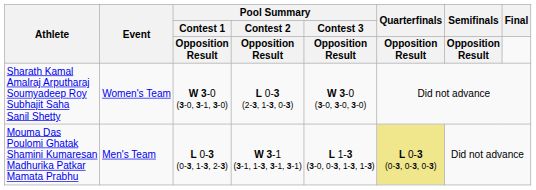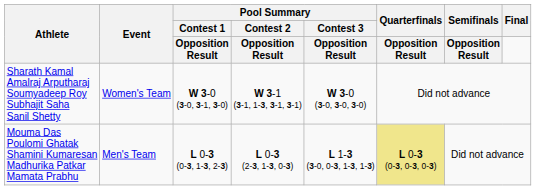row 4 | Pool Summary / Contest 2 / Opposition Result: L 0-3 (2-3, 1-3, 0-3) -> W 3-1 (3-1, 1-3, 3-1, 3-1)
row 5 | Pool Summary / Contest 2 / Opposition Result: W 3-1 (3-1, 1-3, 3-1, 3-1) -> L 0-3 (2-3, 1-3, 0-3)
